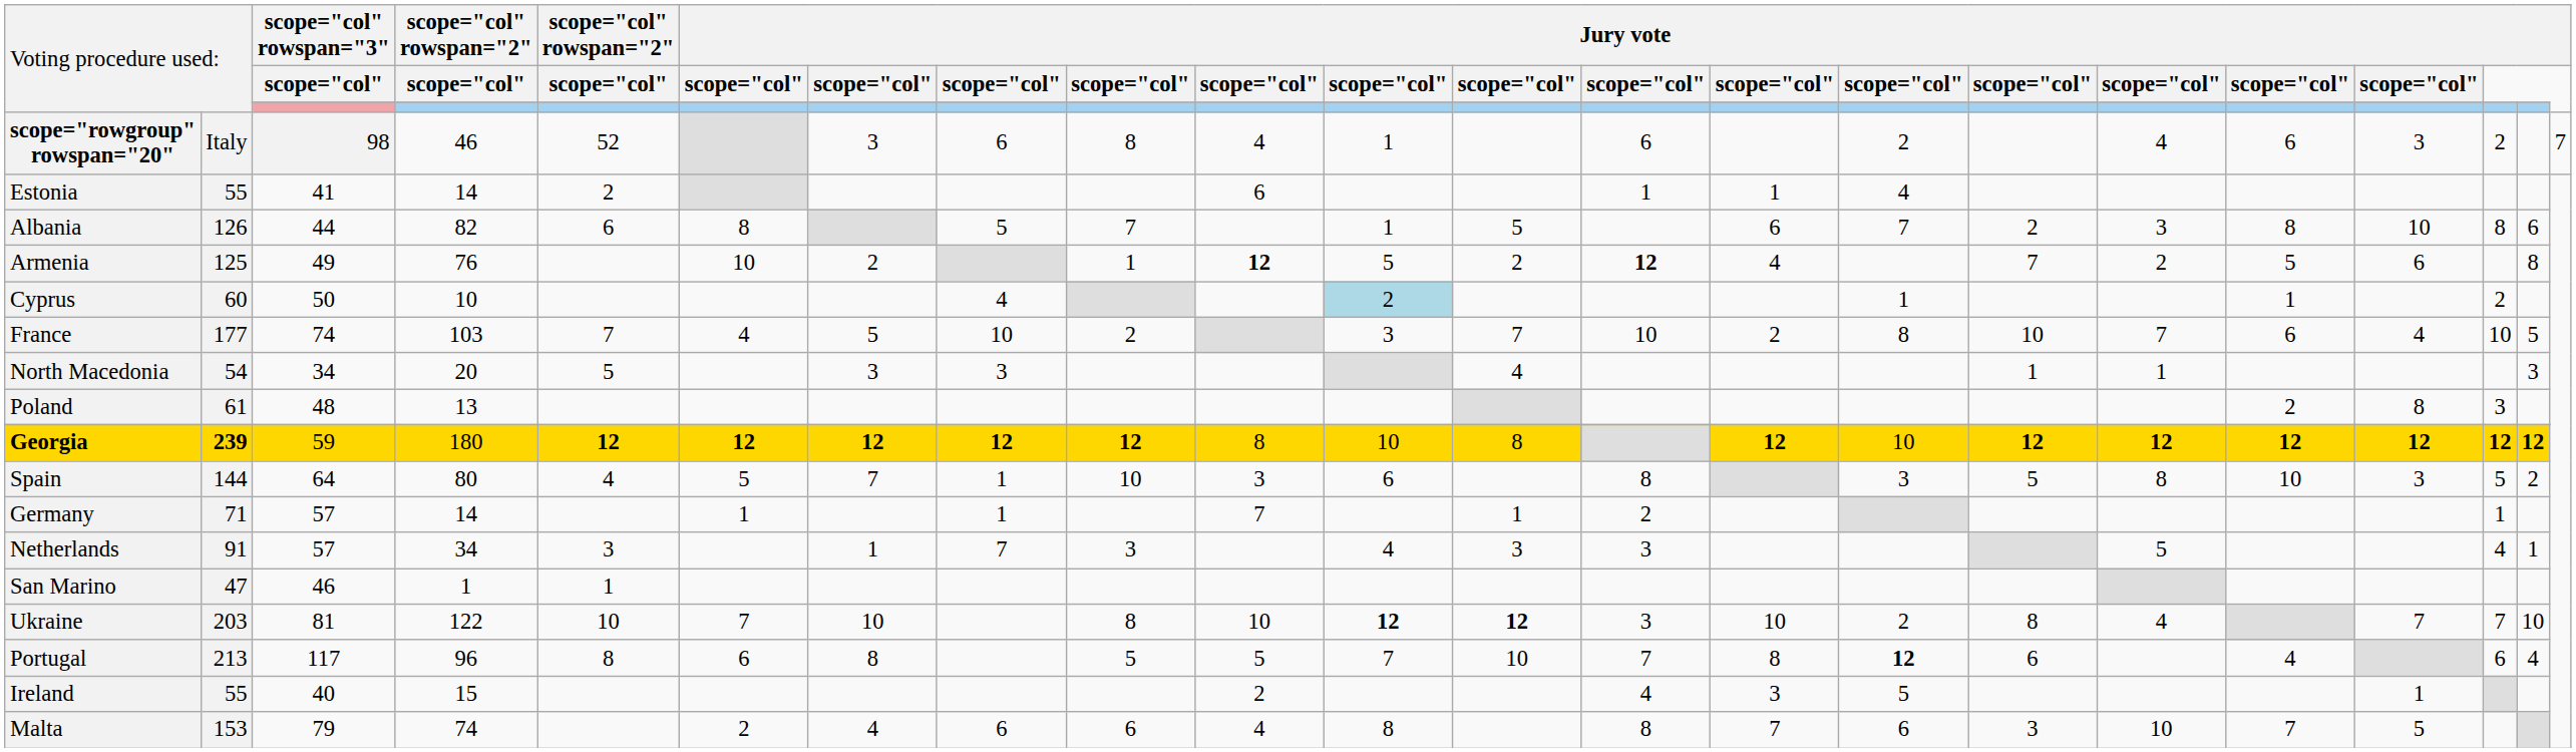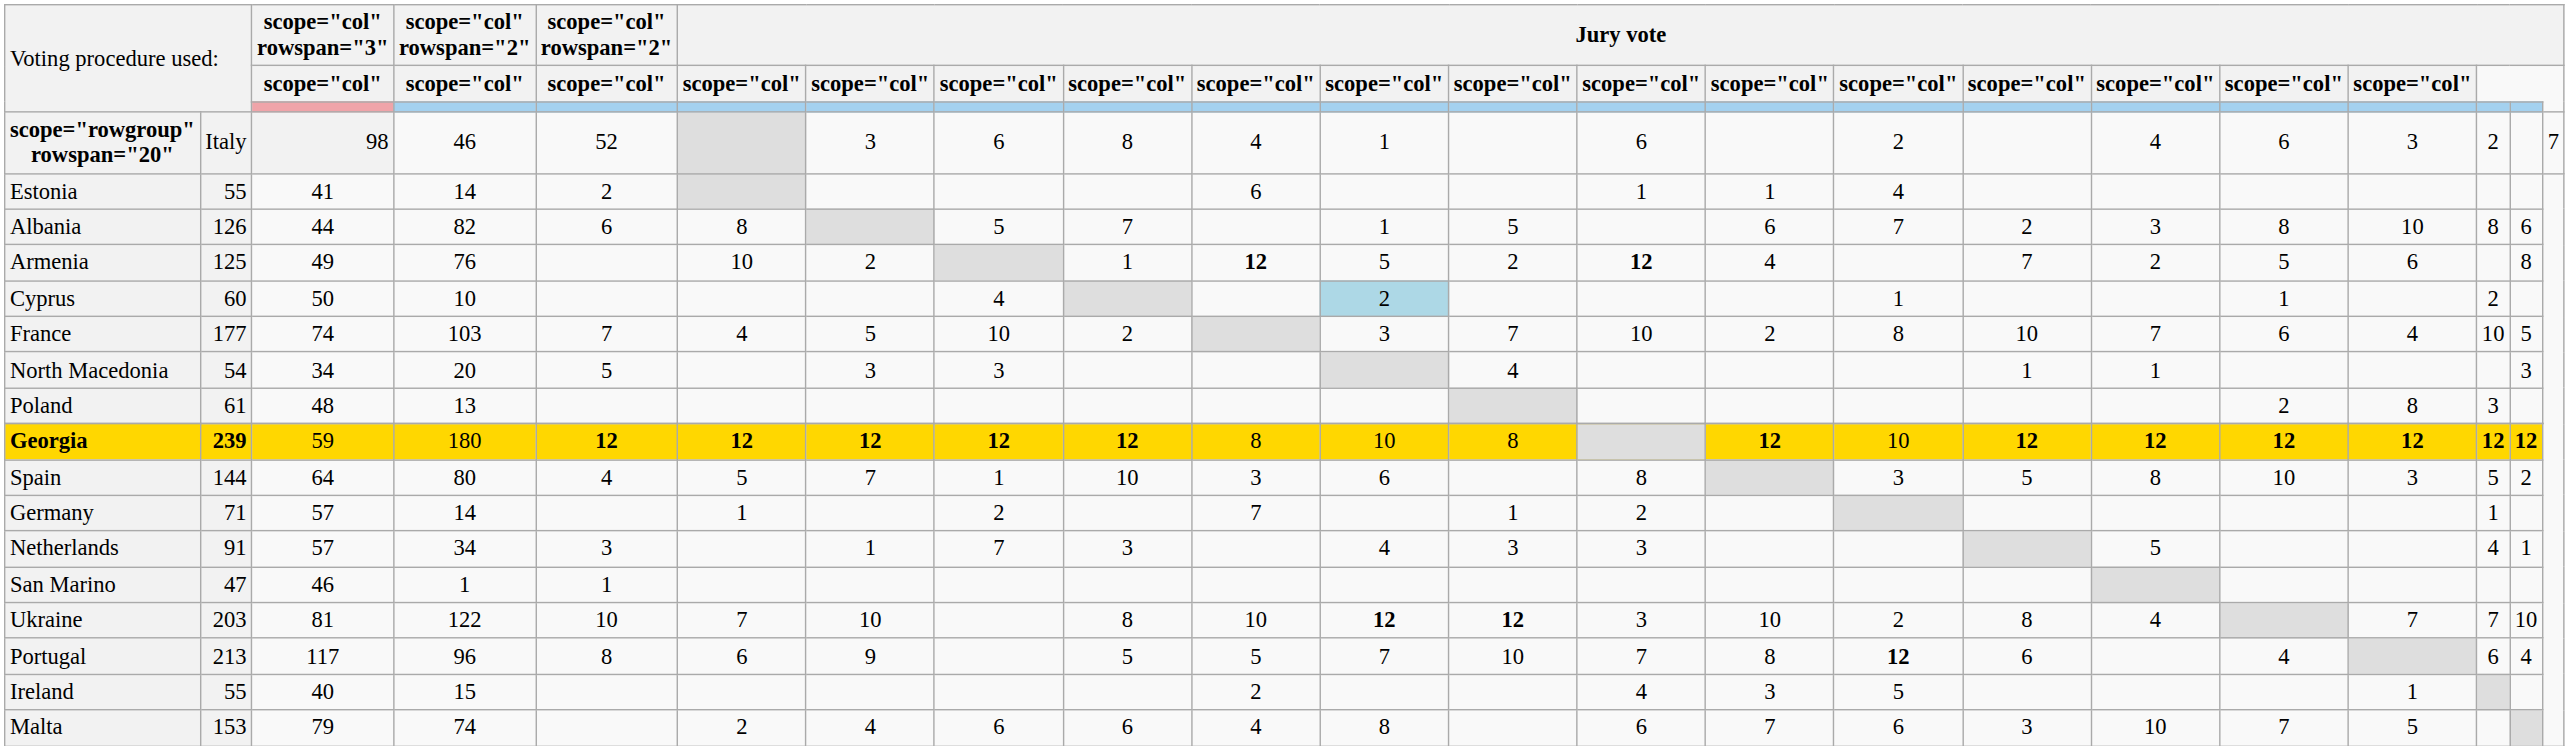Germany | column 8: 1 -> 2
Portugal | column 7: 8 -> 9
Malta | column 13: 8 -> 6
